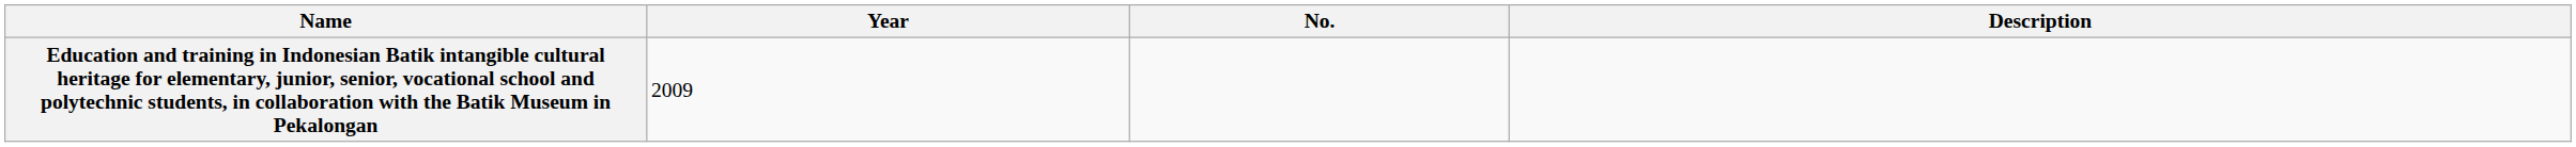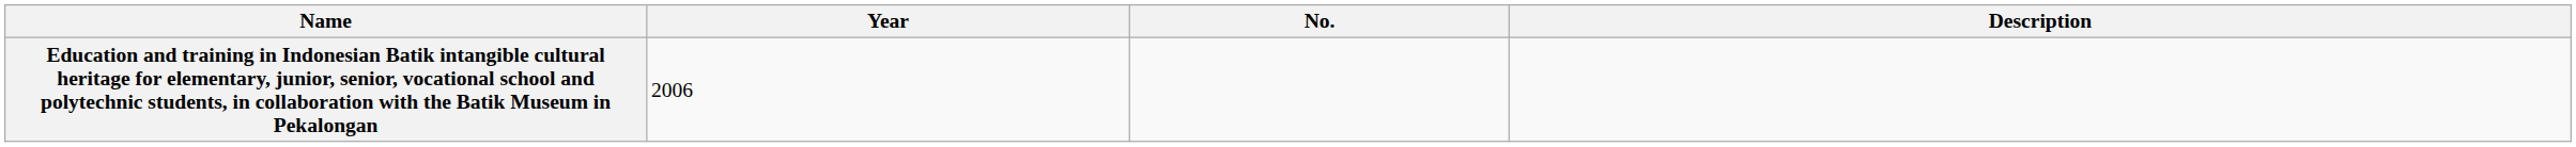row 2 | Year: 2009 -> 2006
